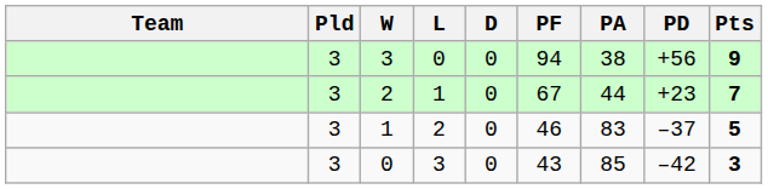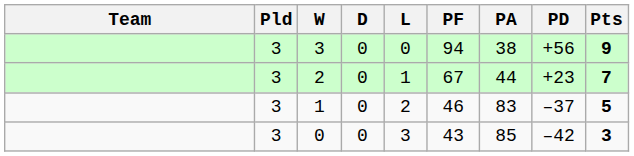columns swapped: D <-> L
